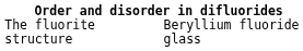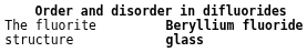The fluorite structure | column 2: normal -> bold
